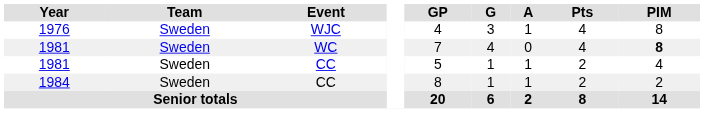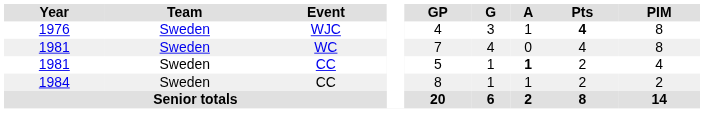1976 | Pts: normal -> bold
1981 / WC | PIM: bold -> normal
1981 / CC | A: normal -> bold
